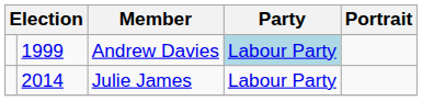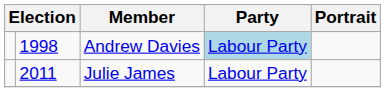Andrew Davies | column 2: 1999 -> 1998
Julie James | column 2: 2014 -> 2011
